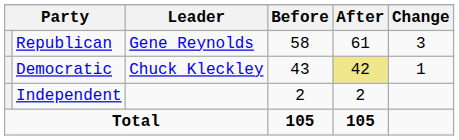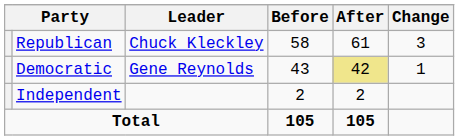Republican | Leader: Gene Reynolds -> Chuck Kleckley
Democratic | Leader: Chuck Kleckley -> Gene Reynolds
